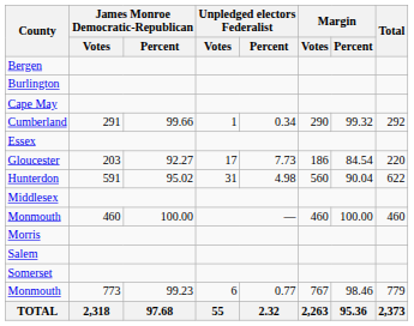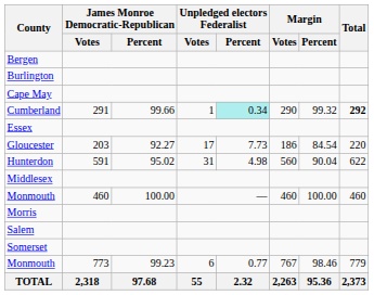Cumberland | Unpledged electors Federalist / Percent: no background -> paleturquoise background
Cumberland | Total: normal -> bold
